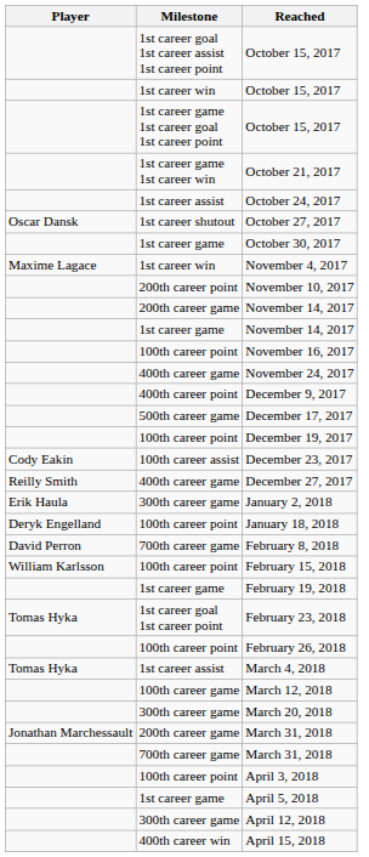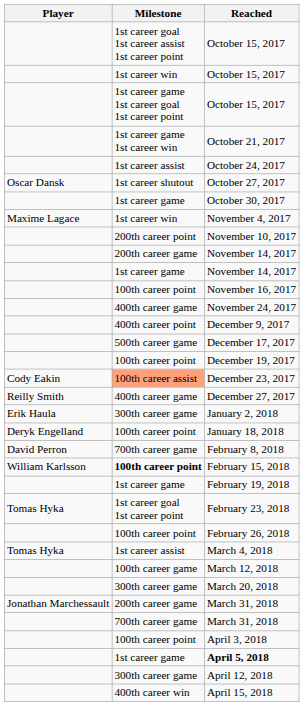row 18 | Milestone: no background -> lightsalmon background
row 23 | Milestone: normal -> bold
row 33 | Reached: normal -> bold
